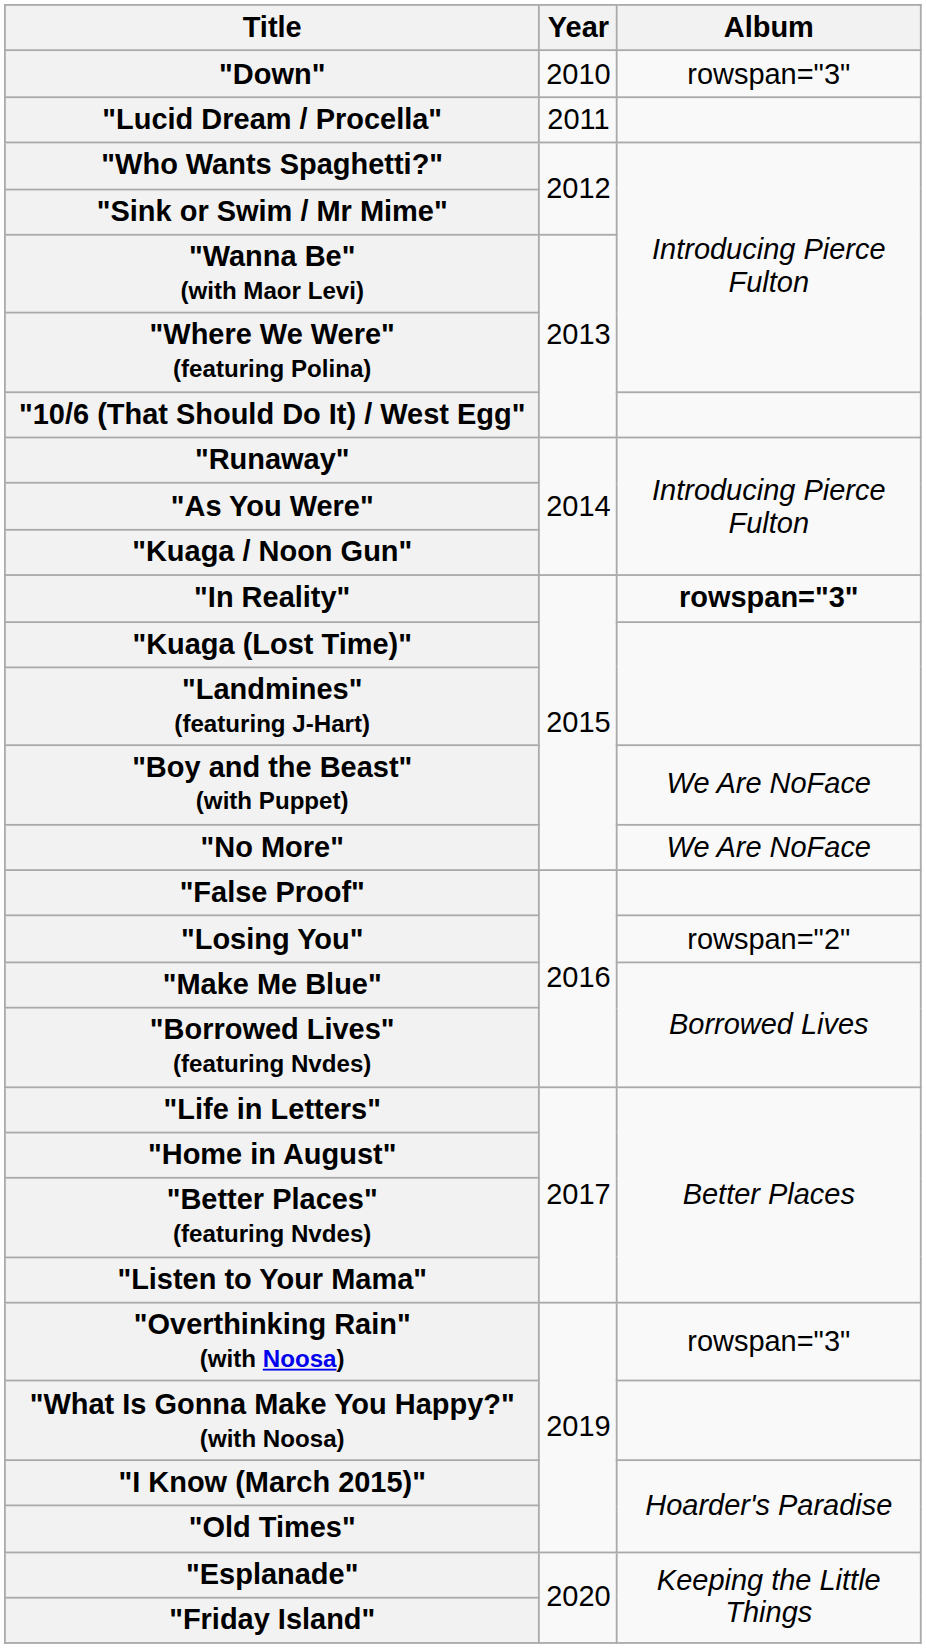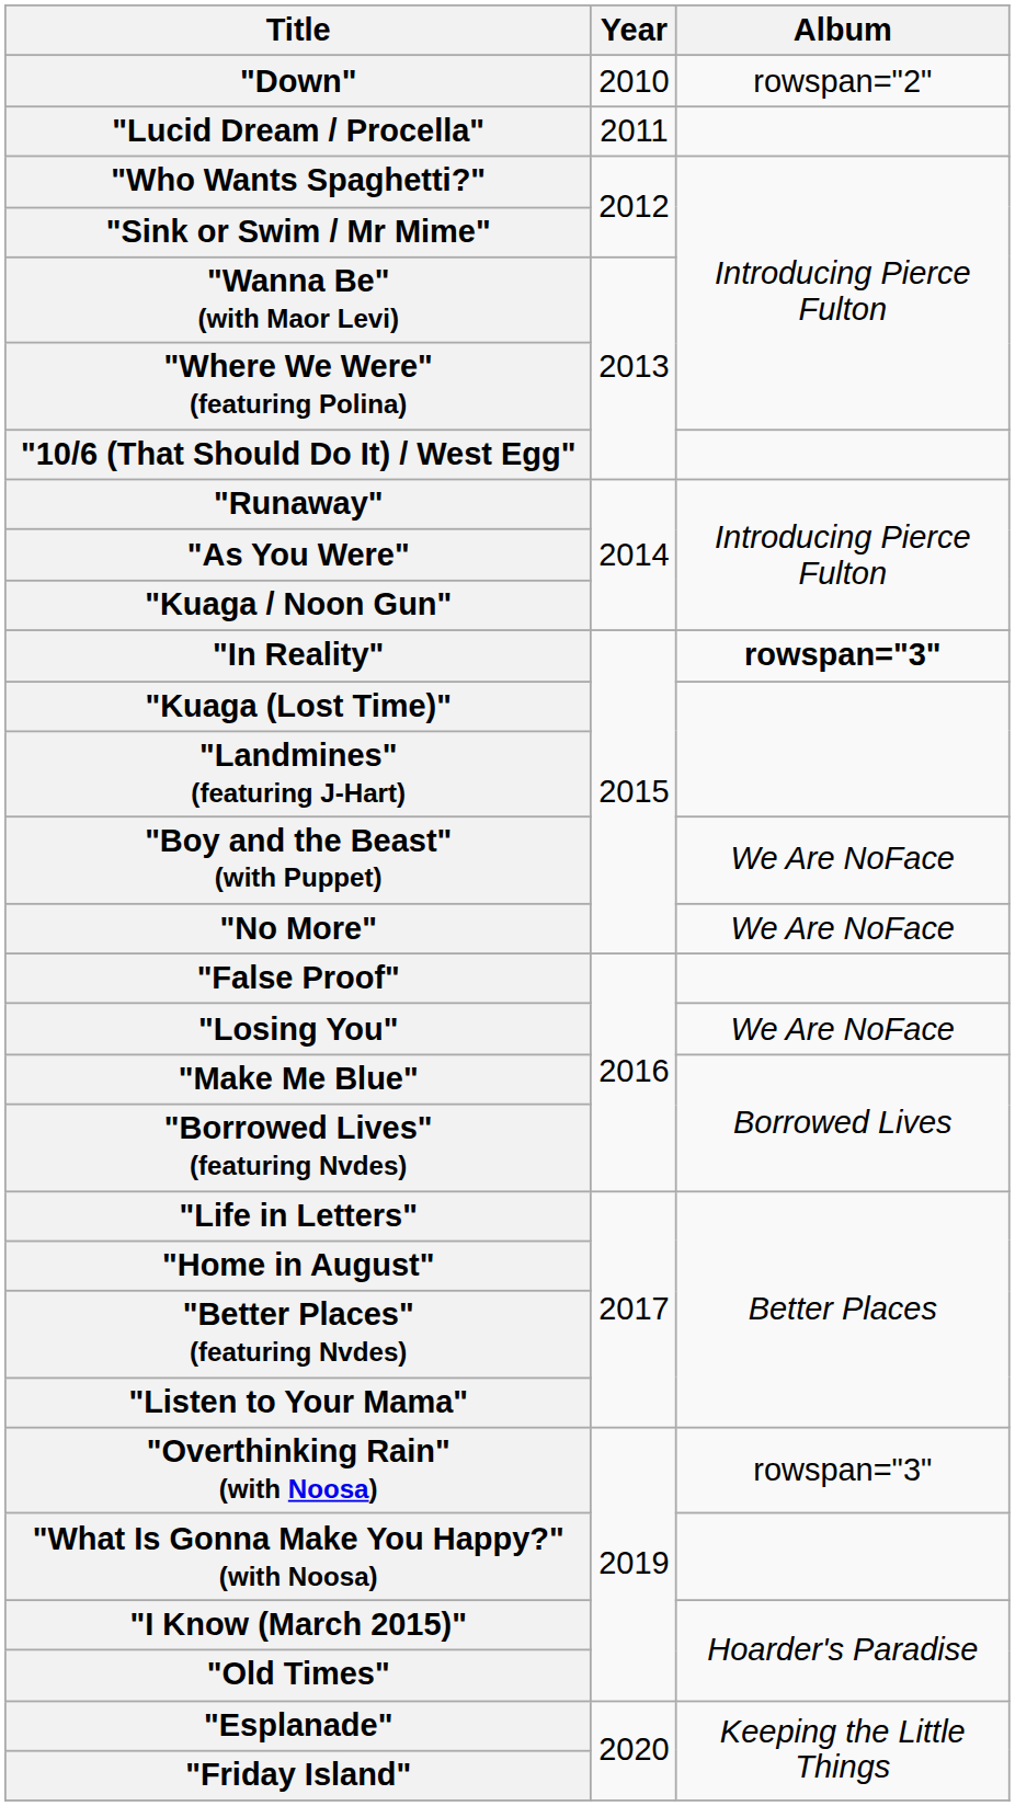"Down" | Album: rowspan="3" -> rowspan="2"
"Losing You" | Album: rowspan="2" -> We Are NoFace
